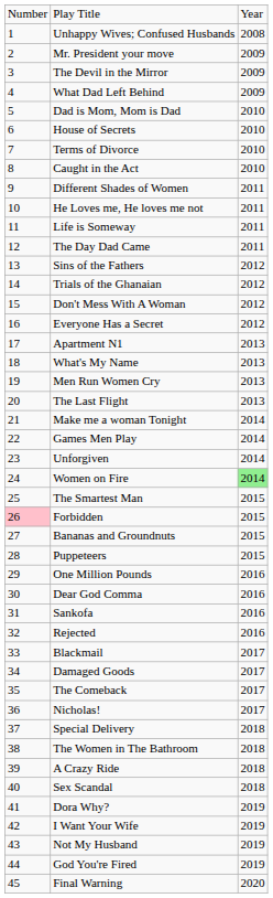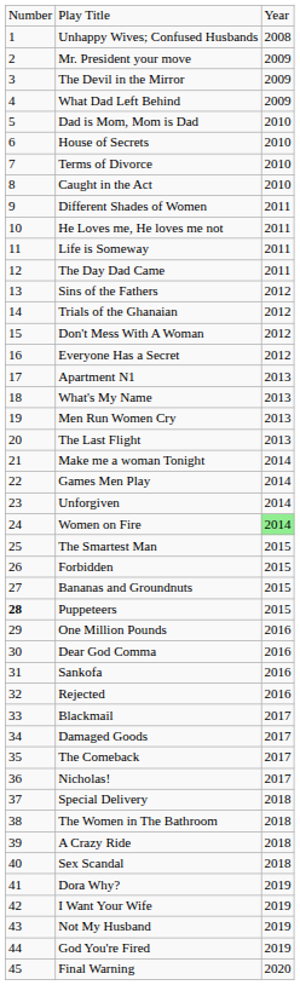Forbidden | column 1: pink background -> no background
Puppeteers | column 1: normal -> bold
